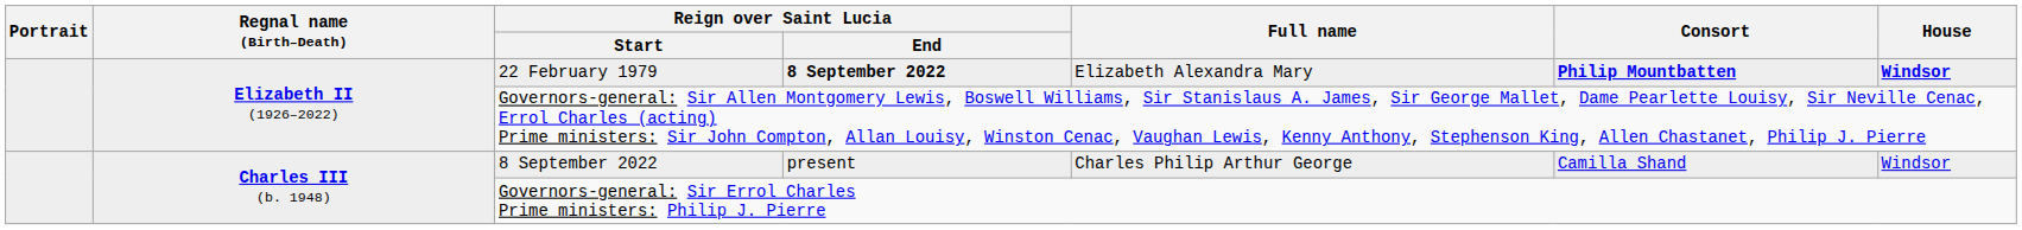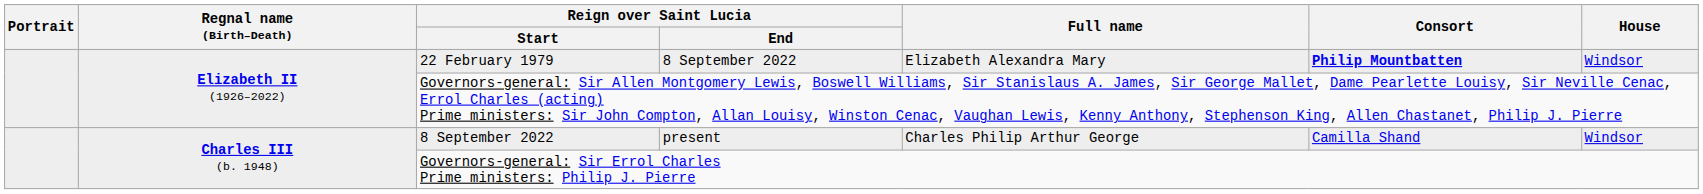22 February 1979 | Reign over Saint Lucia / End: bold -> normal
22 February 1979 | House: bold -> normal
